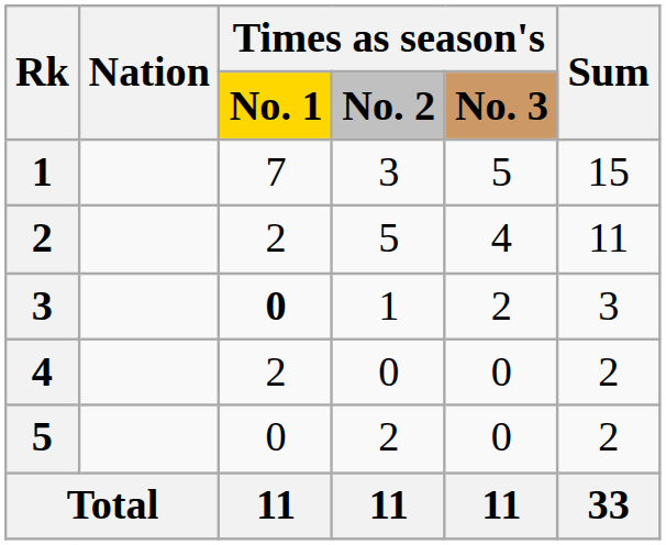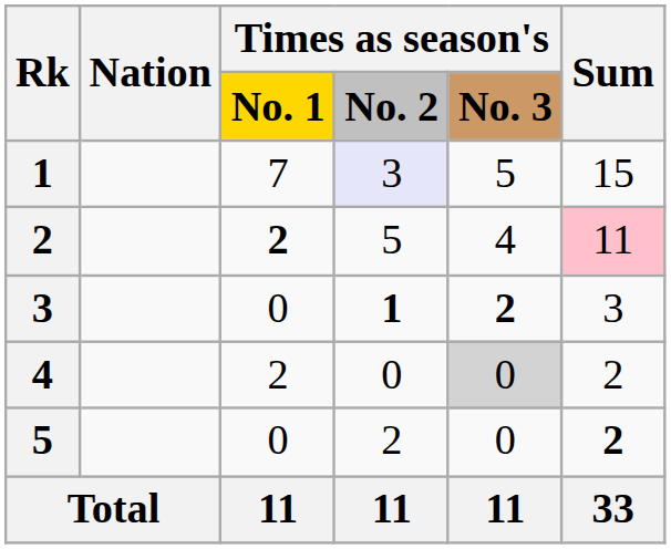row 3 | Times as season's / No. 2: no background -> lavender background
row 4 | Times as season's / No. 1: normal -> bold
row 4 | Sum: no background -> pink background
row 5 | Times as season's / No. 1: bold -> normal
row 5 | Times as season's / No. 2: normal -> bold
row 5 | Times as season's / No. 3: normal -> bold
row 6 | Times as season's / No. 3: no background -> lightgrey background
row 7 | Sum: normal -> bold
